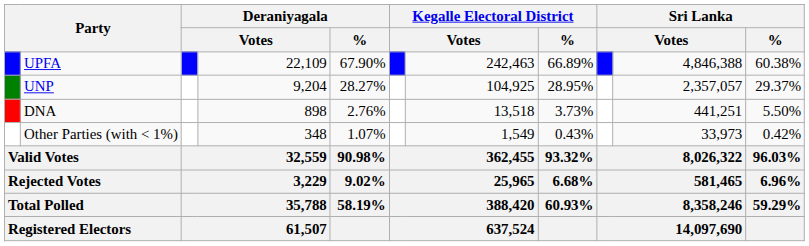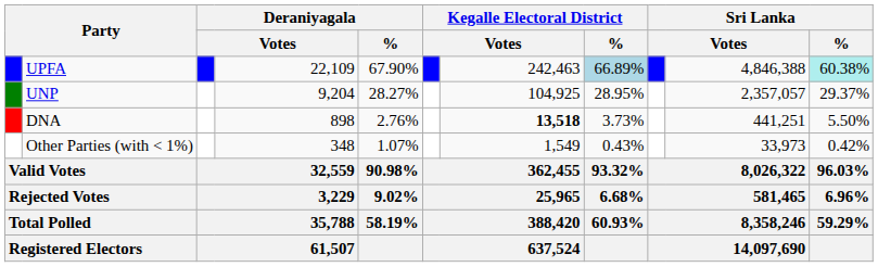UPFA | Kegalle Electoral District / %: no background -> lightblue background
UPFA | Sri Lanka / %: no background -> paleturquoise background
DNA | column 7: normal -> bold
